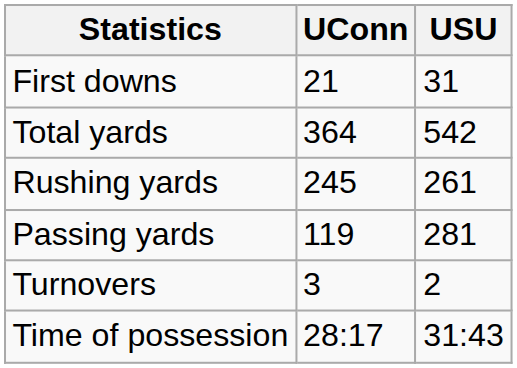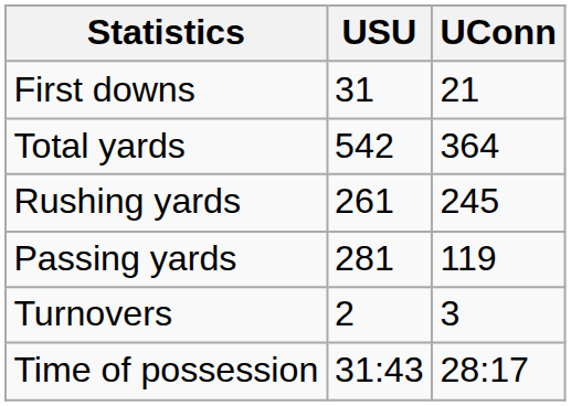columns swapped: UConn <-> USU
